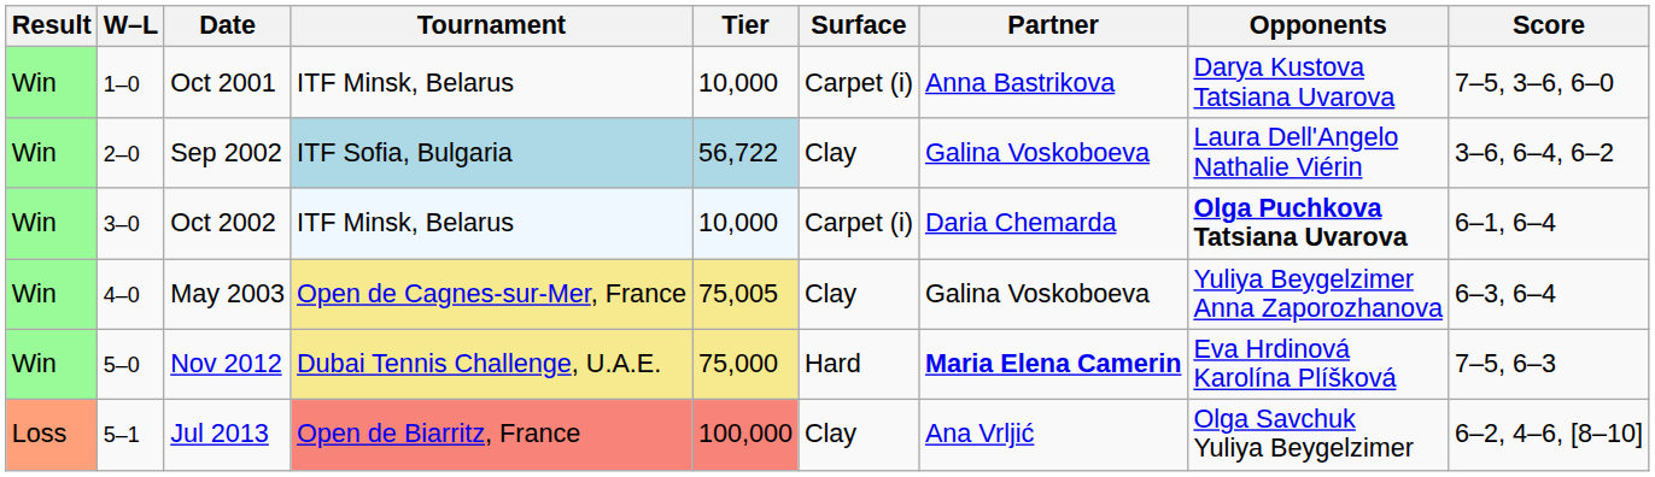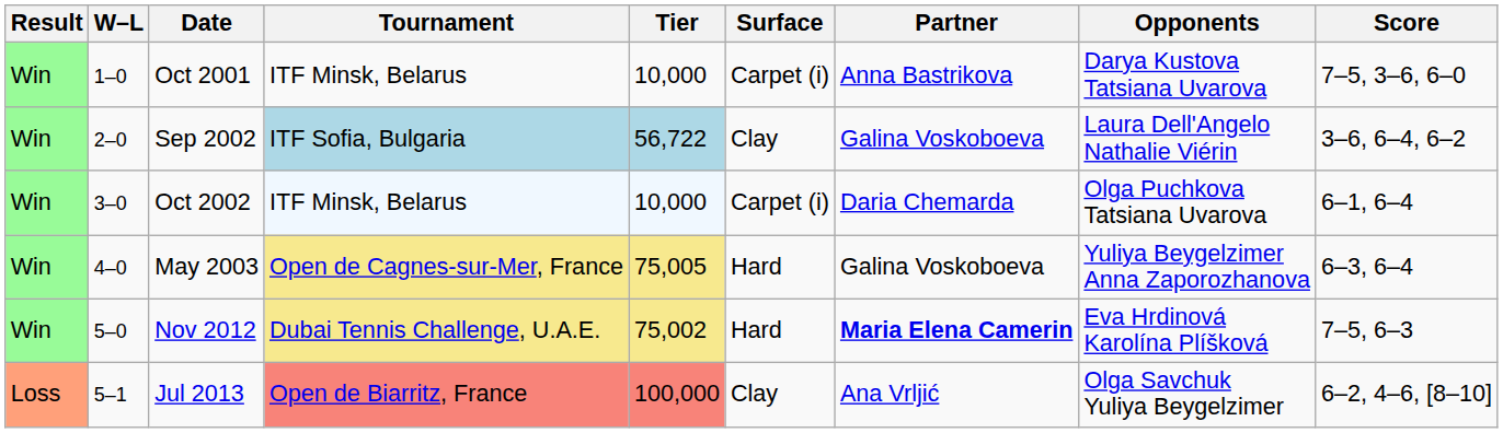Oct 2002 | Opponents: bold -> normal
May 2003 | Surface: Clay -> Hard
Nov 2012 | Tier: 75,000 -> 75,002
